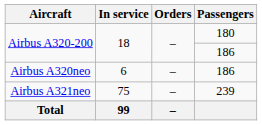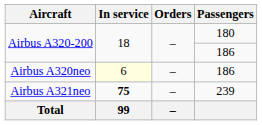Airbus A320neo | In service: no background -> lightyellow background
Airbus A321neo | In service: normal -> bold
